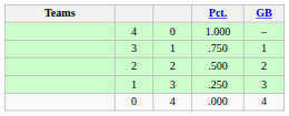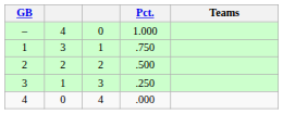columns swapped: Teams <-> GB
